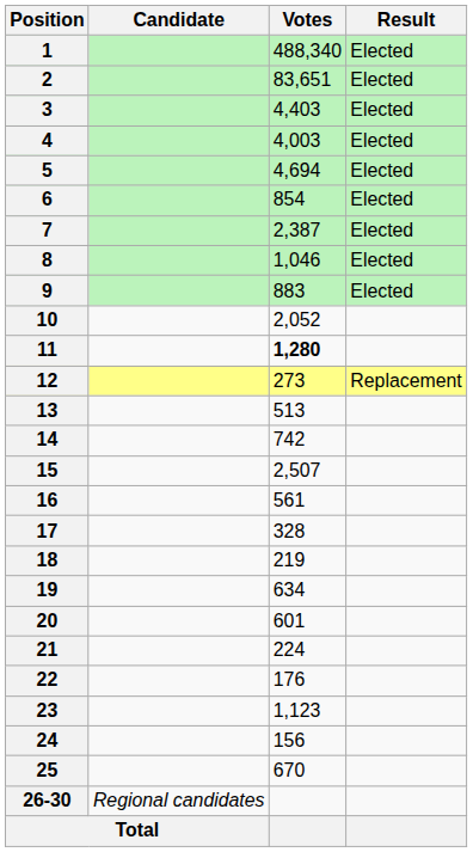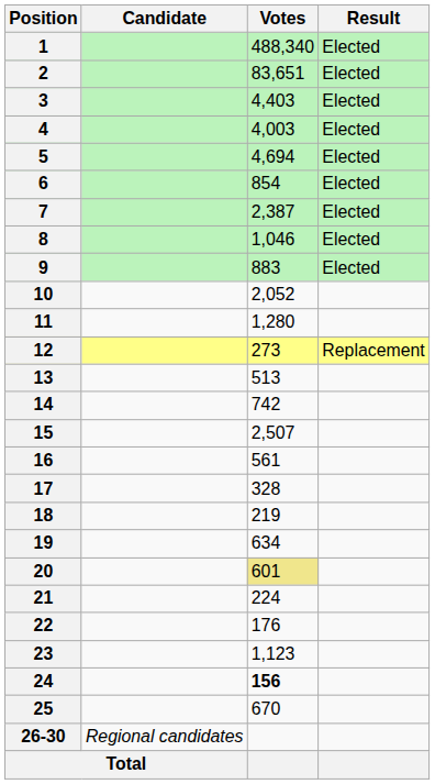11 | Votes: bold -> normal
20 | Votes: no background -> khaki background
24 | Votes: normal -> bold
